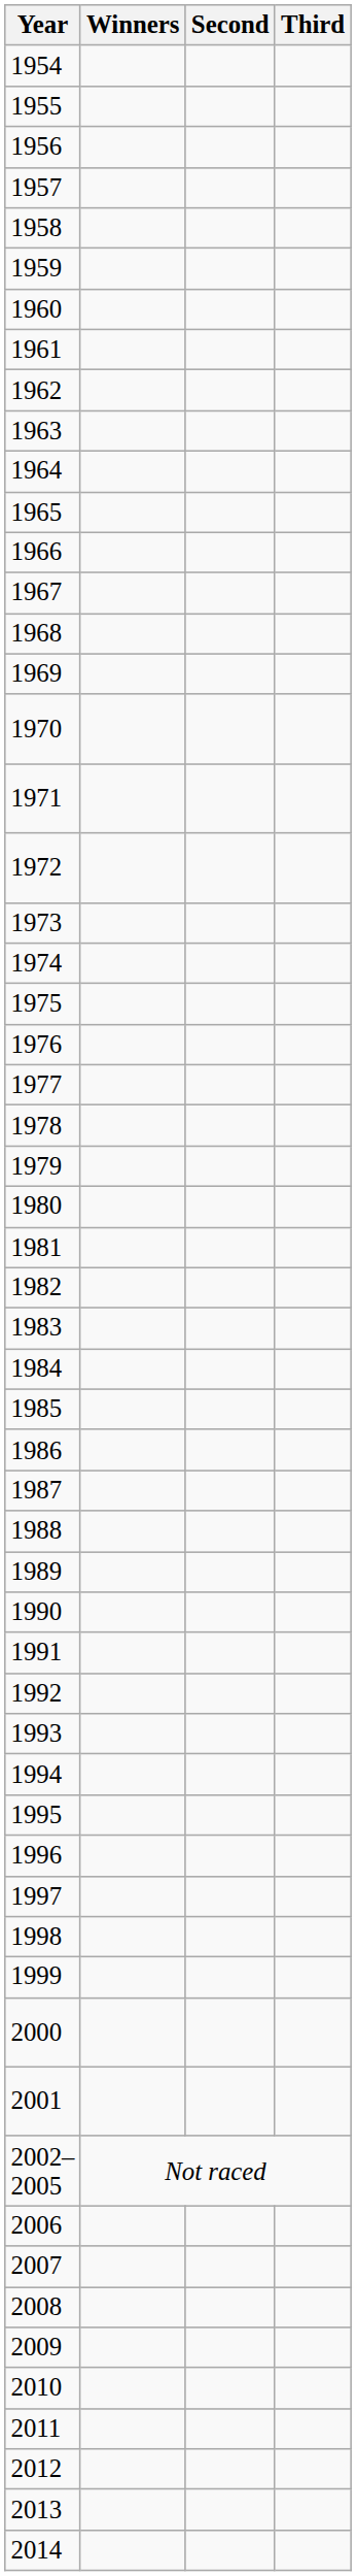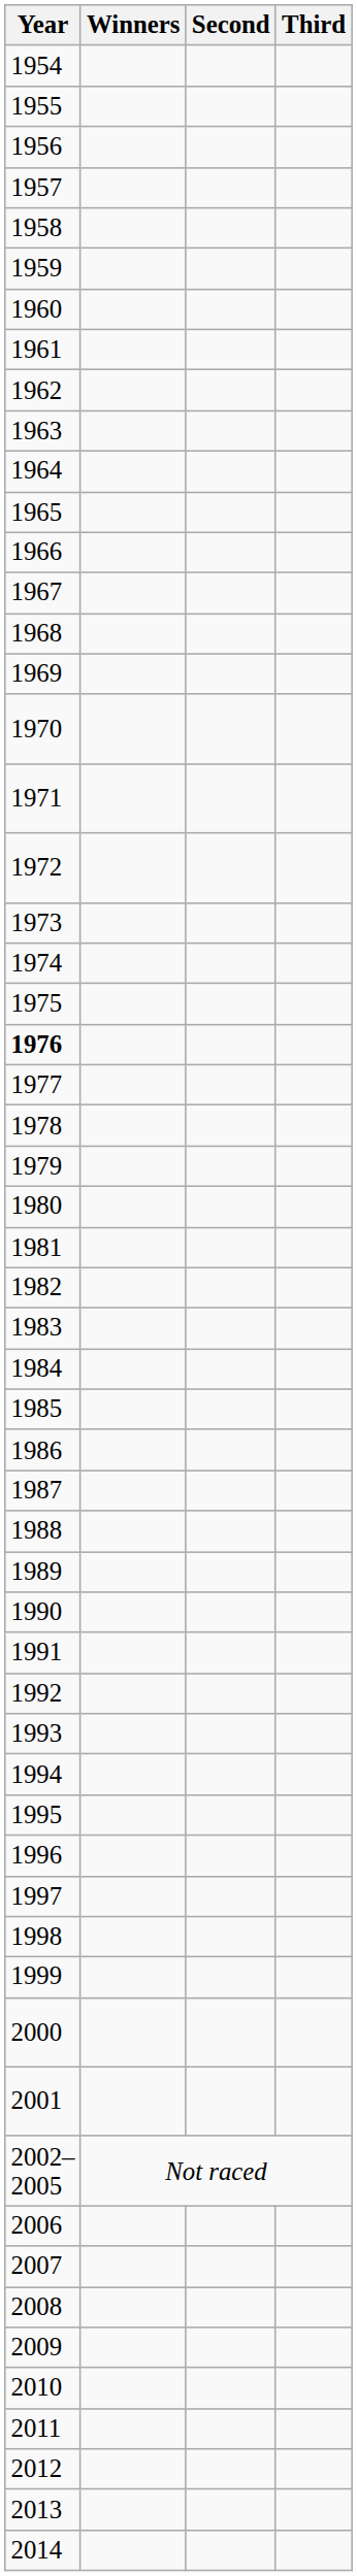1976 | Year: normal -> bold
